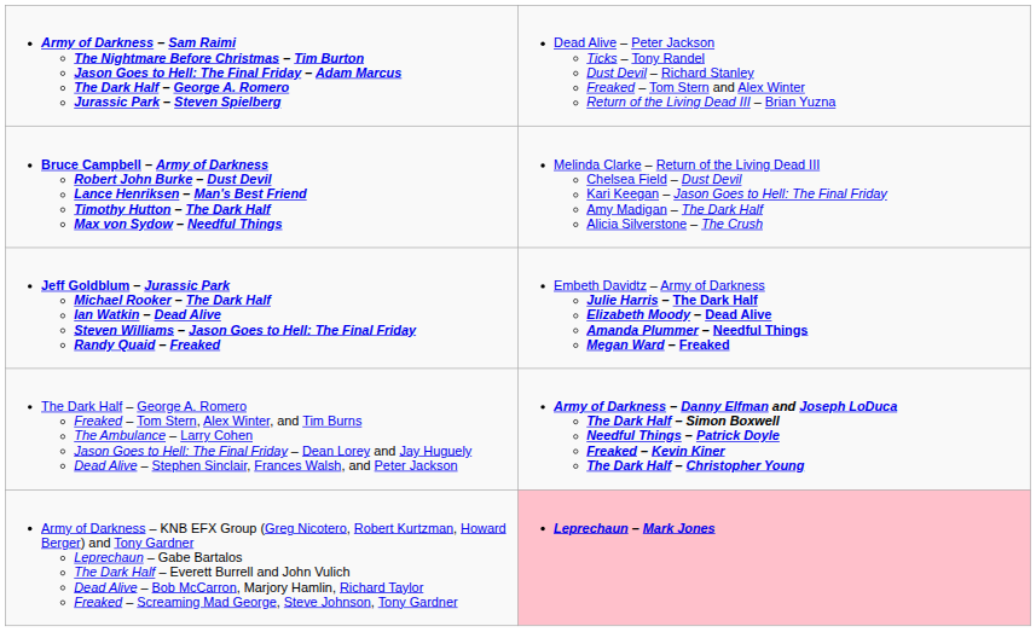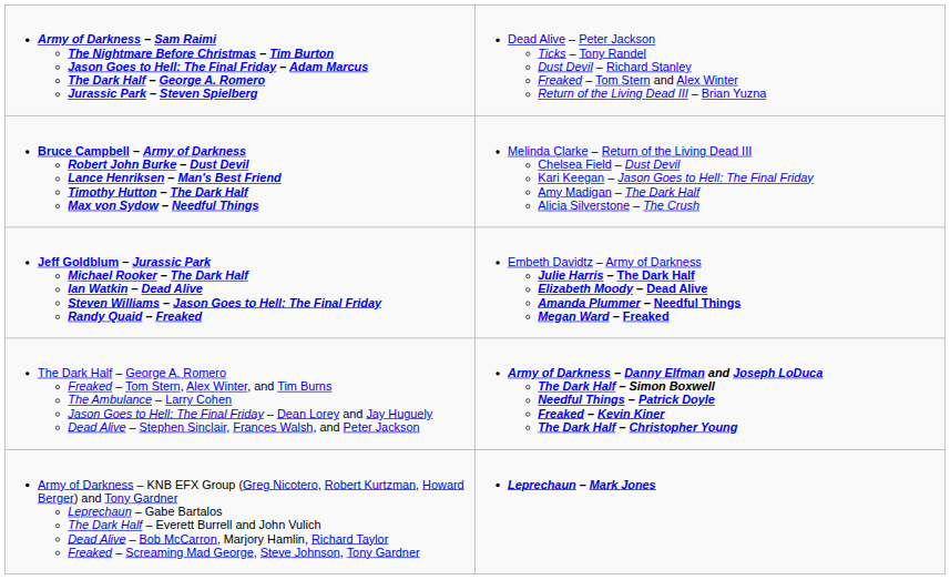row 5 | column 2: pink background -> no background
